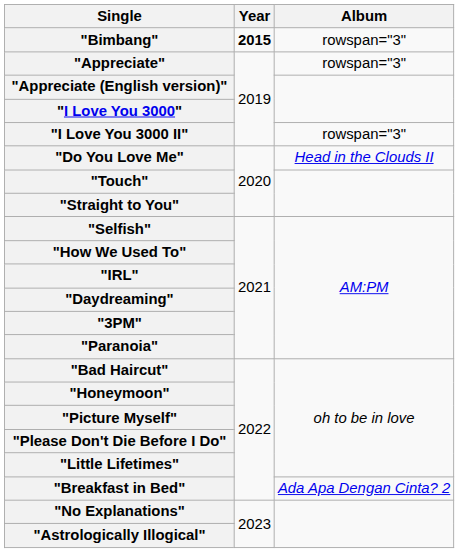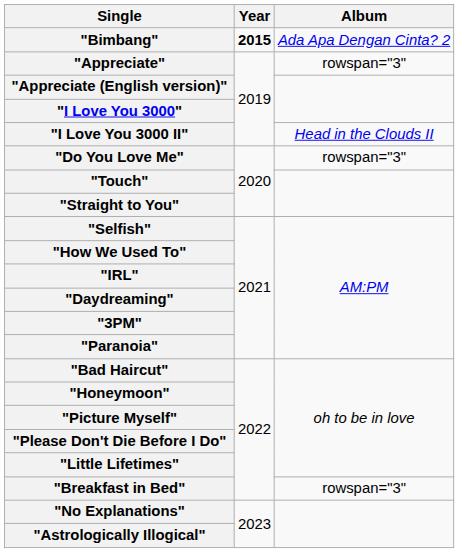"Bimbang" | Album: rowspan="3" -> Ada Apa Dengan Cinta? 2
"I Love You 3000 II" | Album: rowspan="3" -> Head in the Clouds II
"Do You Love Me" | Album: Head in the Clouds II -> rowspan="3"
"Breakfast in Bed" | Album: Ada Apa Dengan Cinta? 2 -> rowspan="3"
